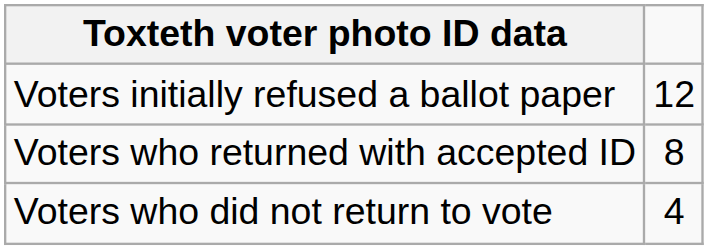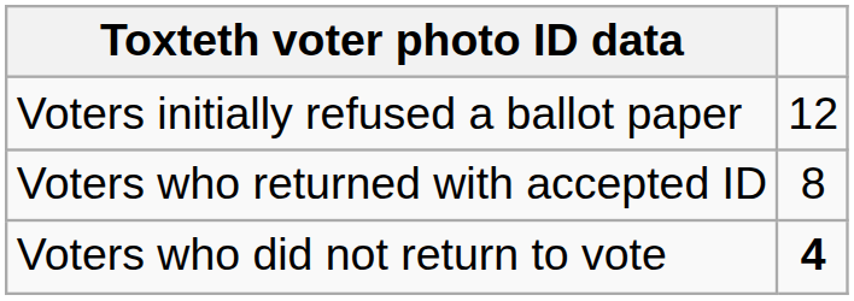Voters who did not return to vote | column 2: normal -> bold
